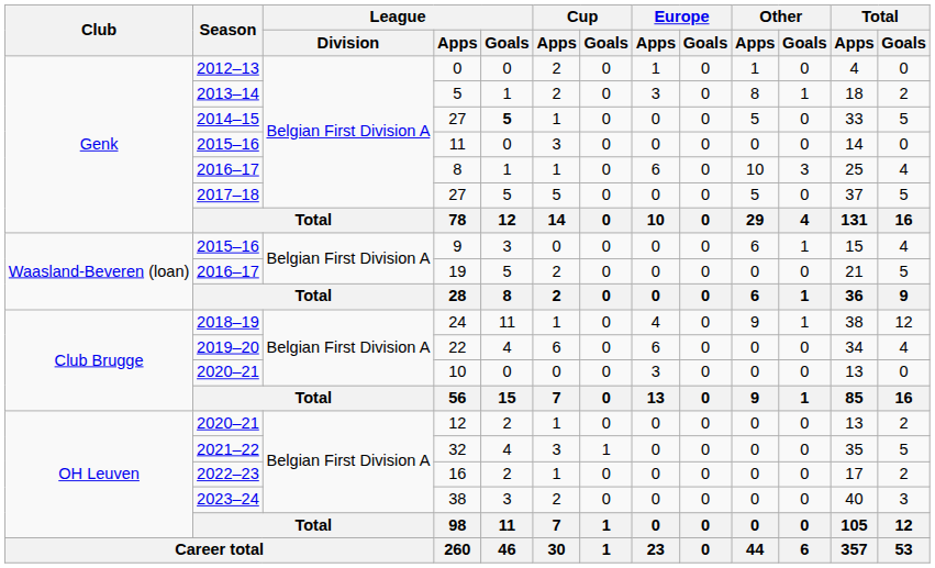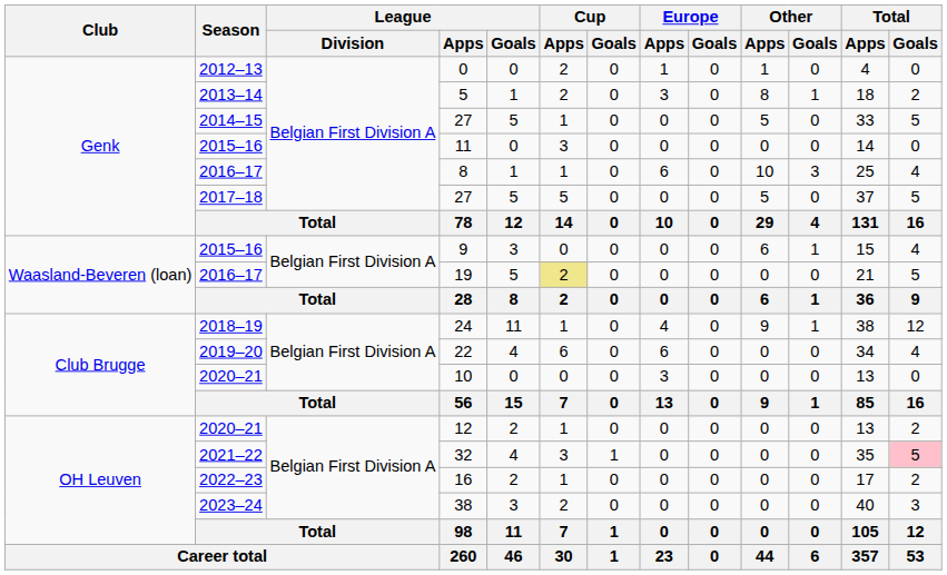2014–15 / 27 | League / Goals: bold -> normal
19 | Cup / Apps: no background -> khaki background
32 | Total / Goals: no background -> pink background
